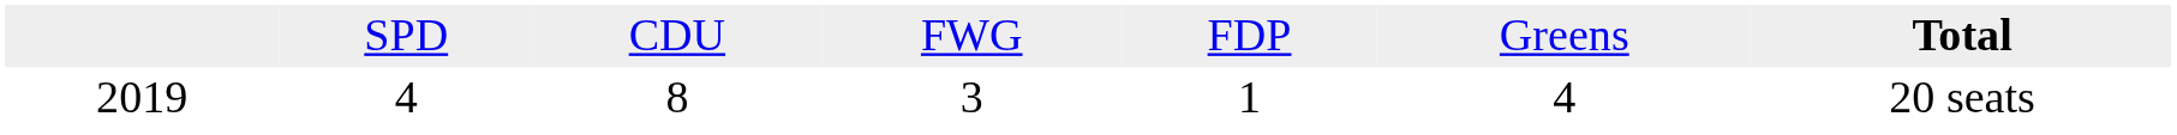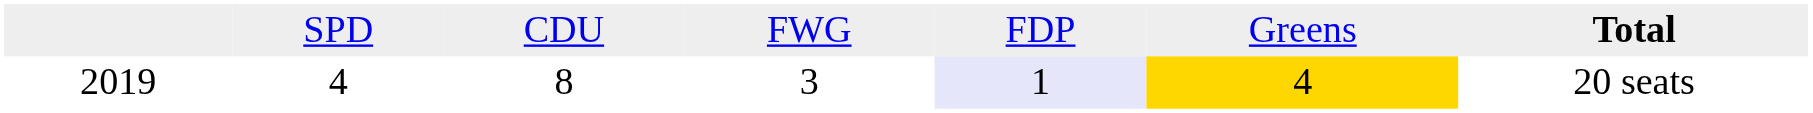2019 | column 5: no background -> lavender background
2019 | column 6: no background -> gold background
